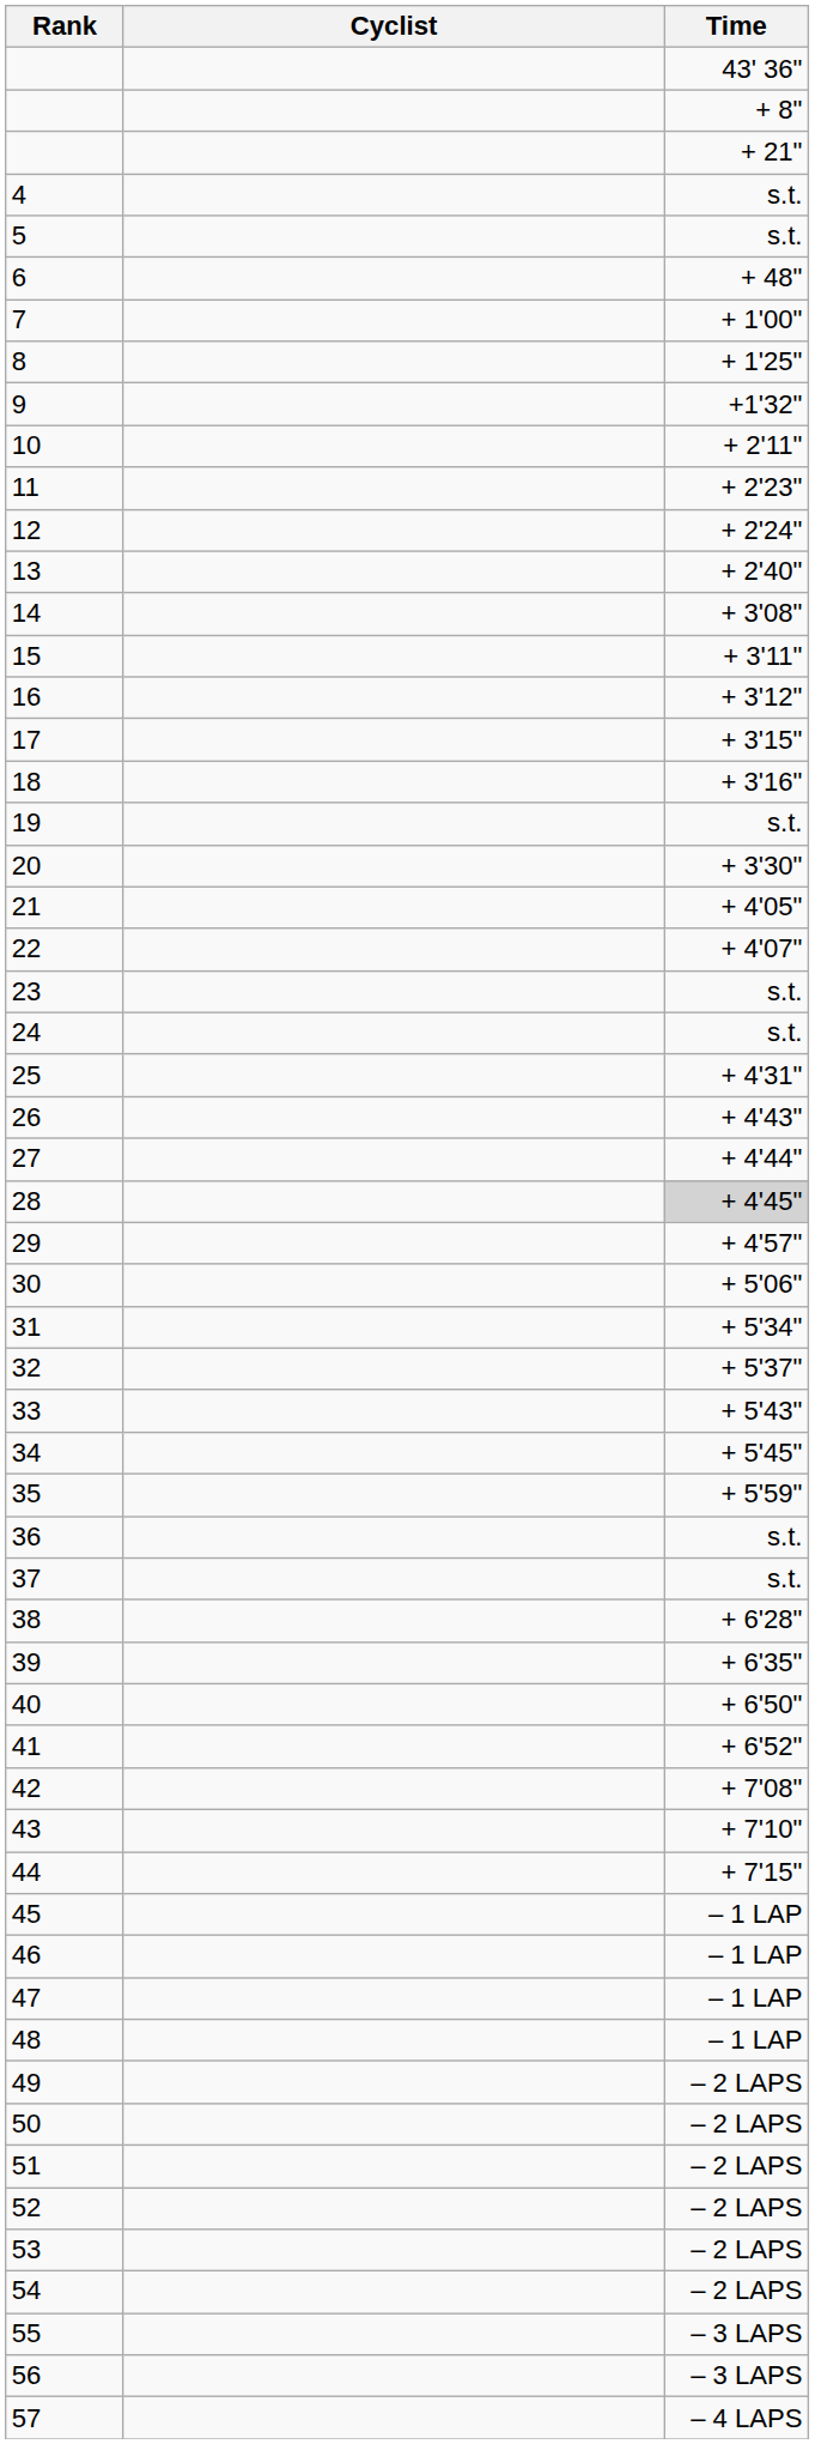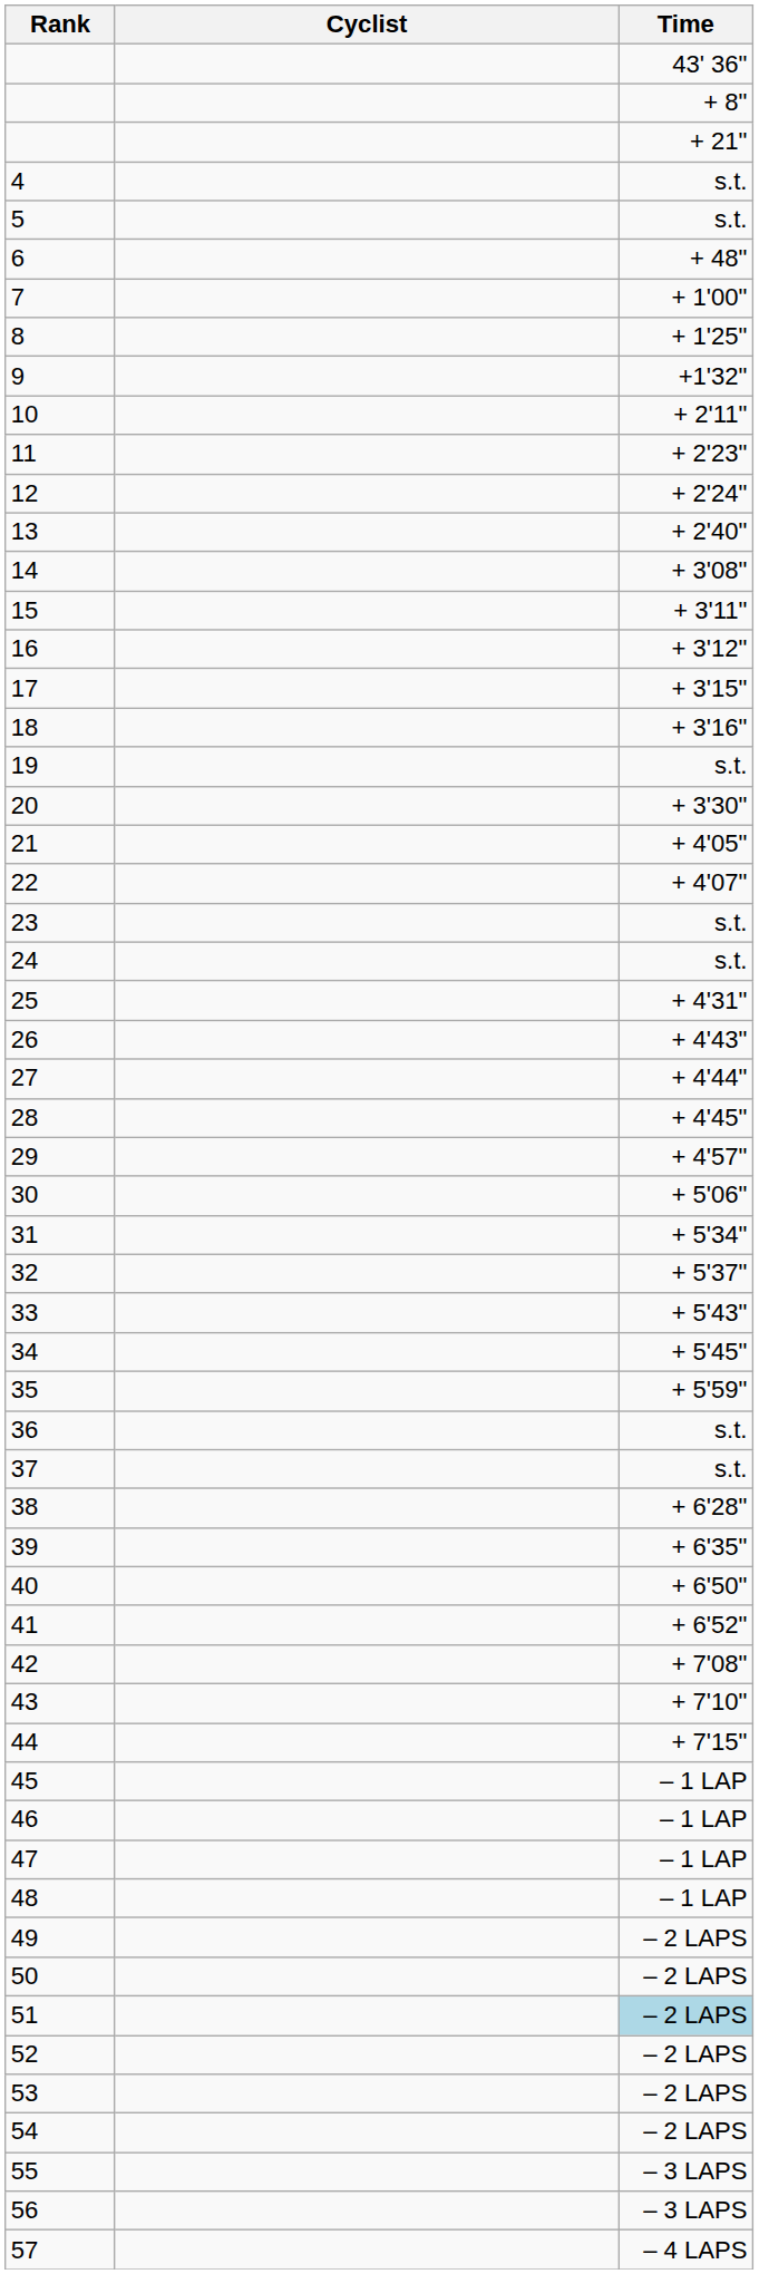28 | Time: lightgrey background -> no background
51 | Time: no background -> lightblue background
